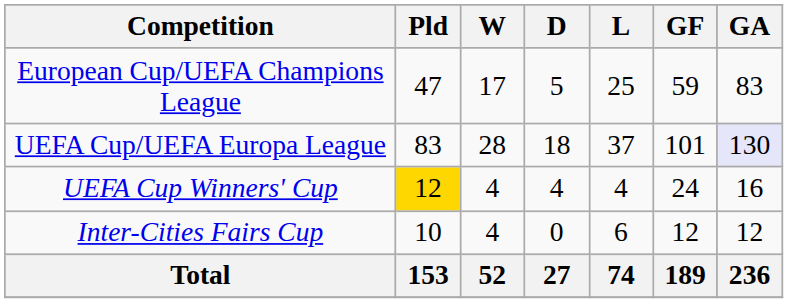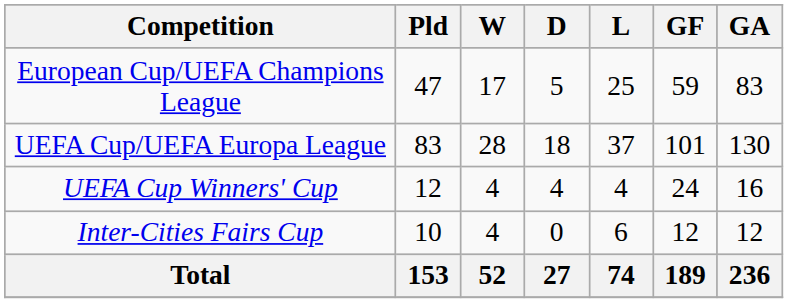UEFA Cup/UEFA Europa League | GA: lavender background -> no background
UEFA Cup Winners' Cup | Pld: gold background -> no background
